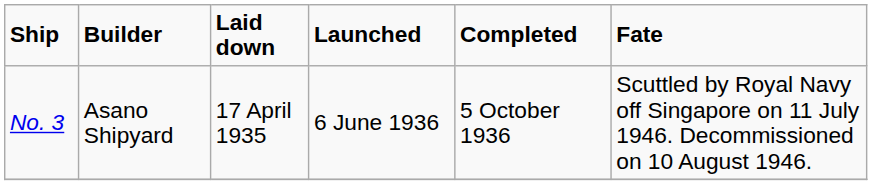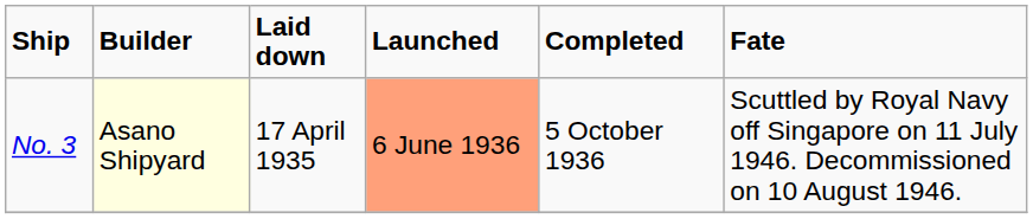No. 3 | Builder: no background -> lightyellow background
No. 3 | Launched: no background -> lightsalmon background
